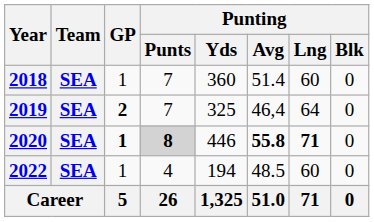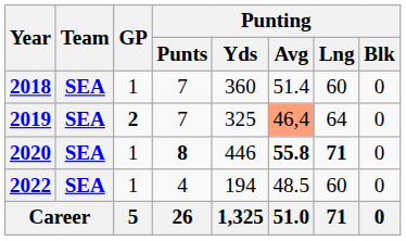2019 | Punting / Avg: no background -> lightsalmon background
2020 | GP: bold -> normal
2020 | Punting / Punts: lightgrey background -> no background
